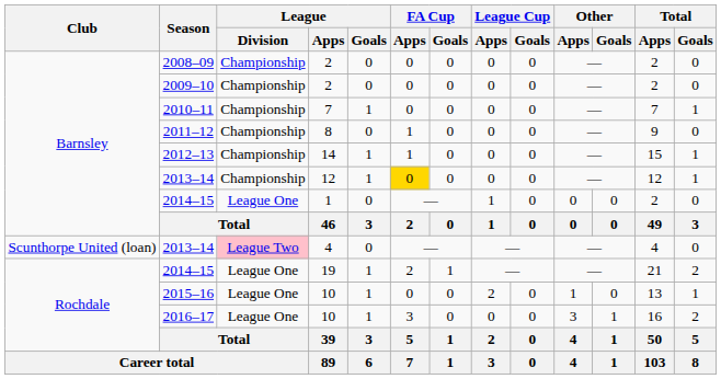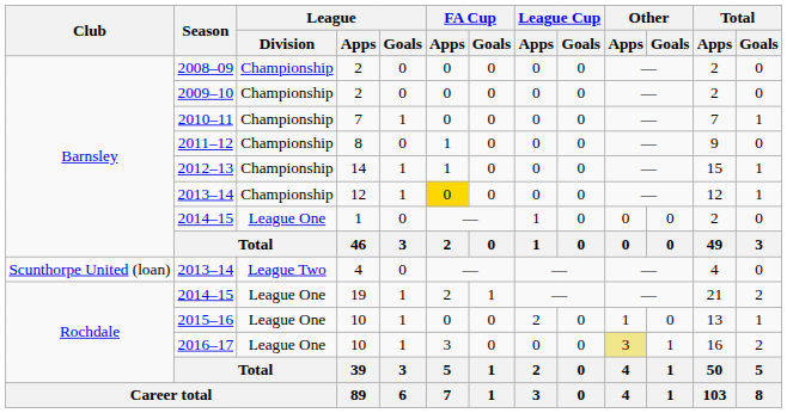2013–14 / 4 | League / Division: pink background -> no background
2016–17 | Other / Apps: no background -> khaki background
